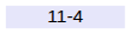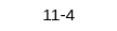row 1 | column 1: lavender background -> no background
